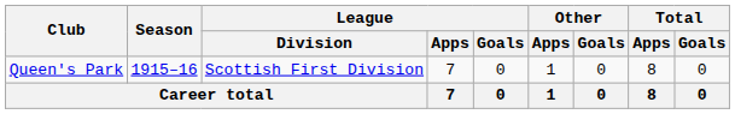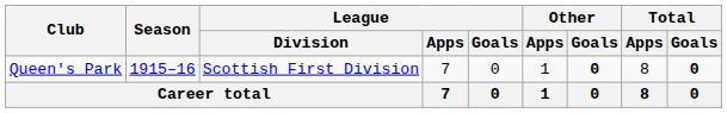Queen's Park | Other / Goals: normal -> bold
Queen's Park | Total / Goals: normal -> bold
